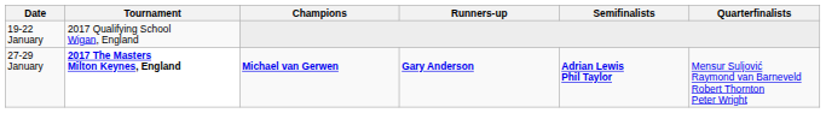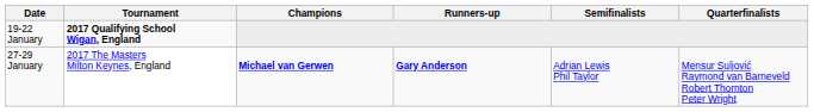19-22 January | Tournament: normal -> bold
27-29 January | Tournament: bold -> normal
27-29 January | Semifinalists: bold -> normal
